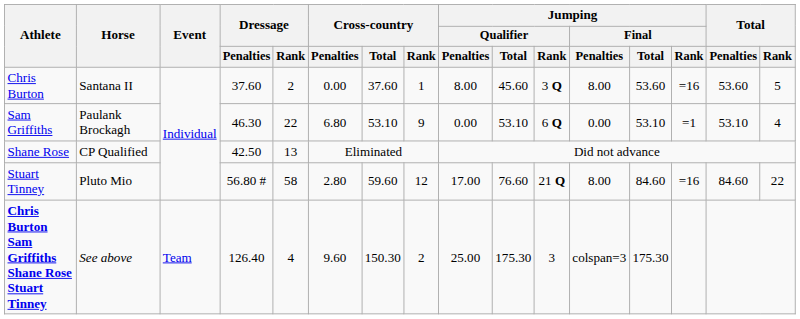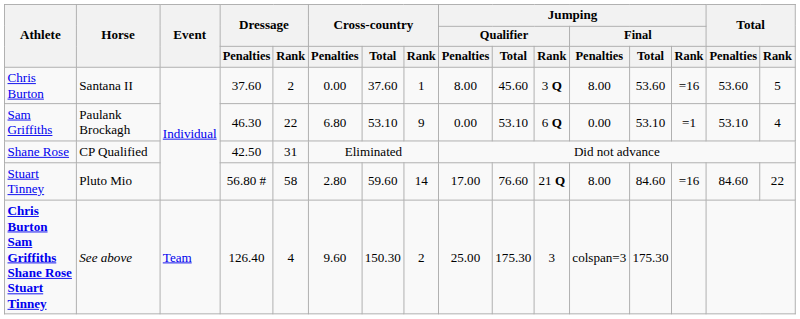Shane Rose | Dressage / Rank: 13 -> 31
Stuart Tinney | Cross-country / Rank: 12 -> 14
